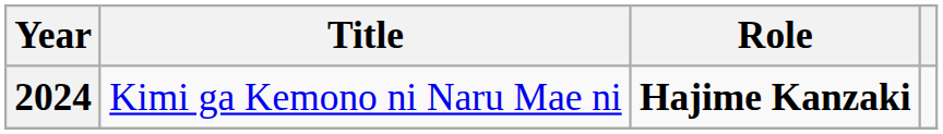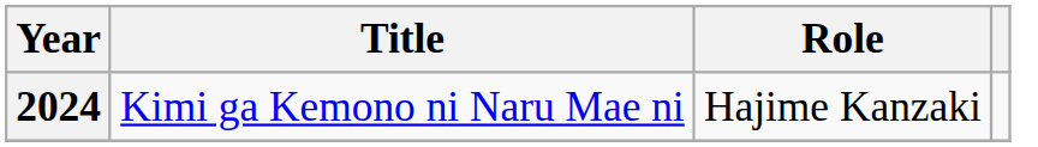2024 | Role: bold -> normal
